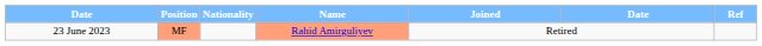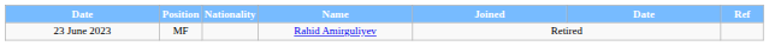23 June 2023 | Position: lightsalmon background -> no background
23 June 2023 | Name: lightsalmon background -> no background
